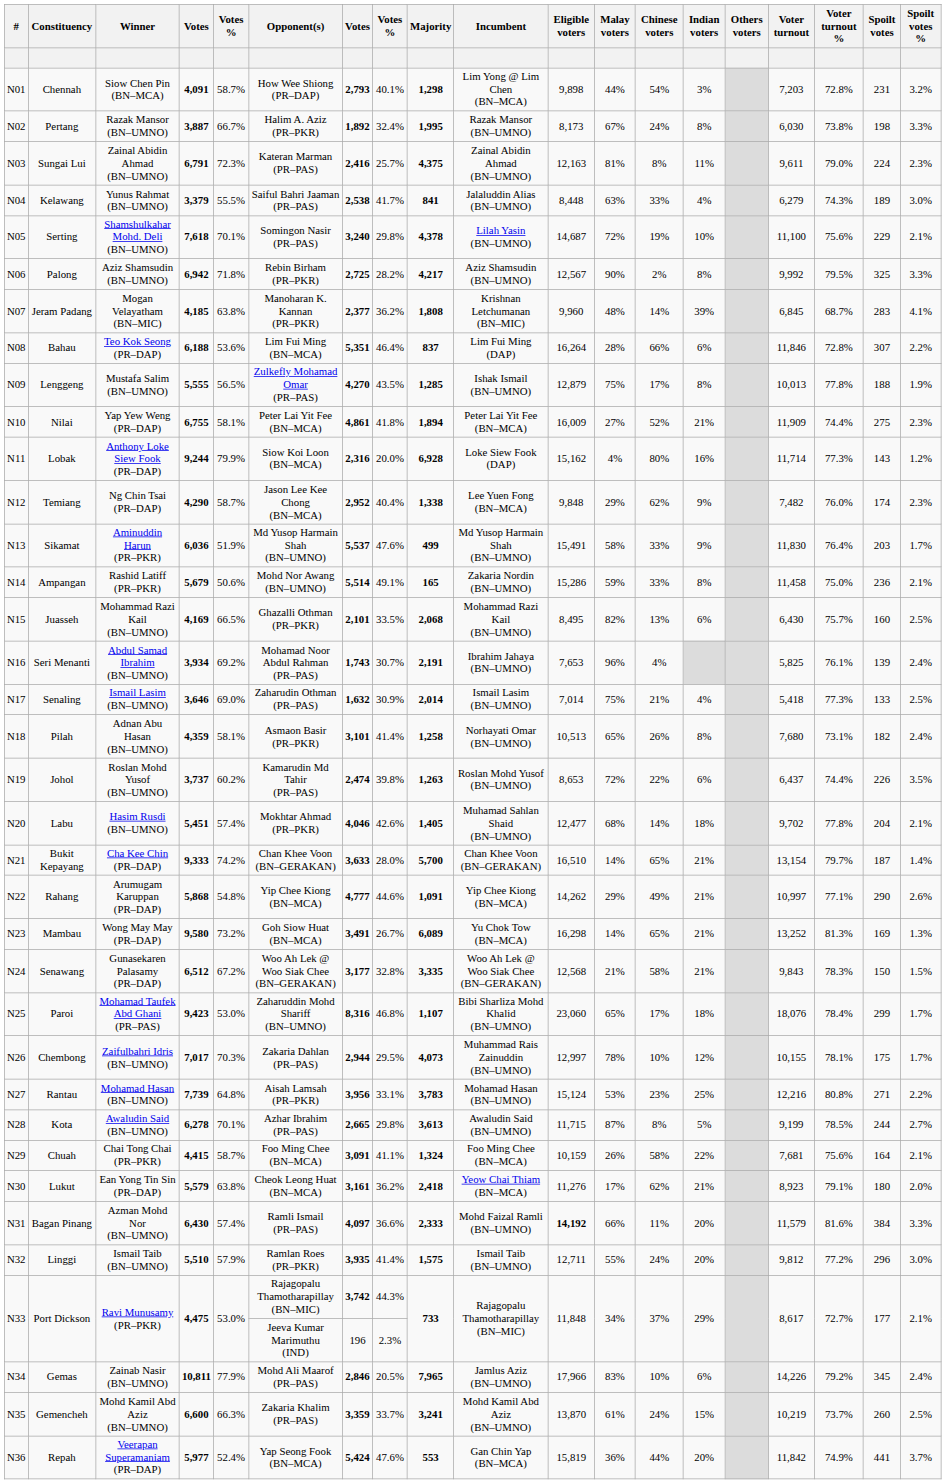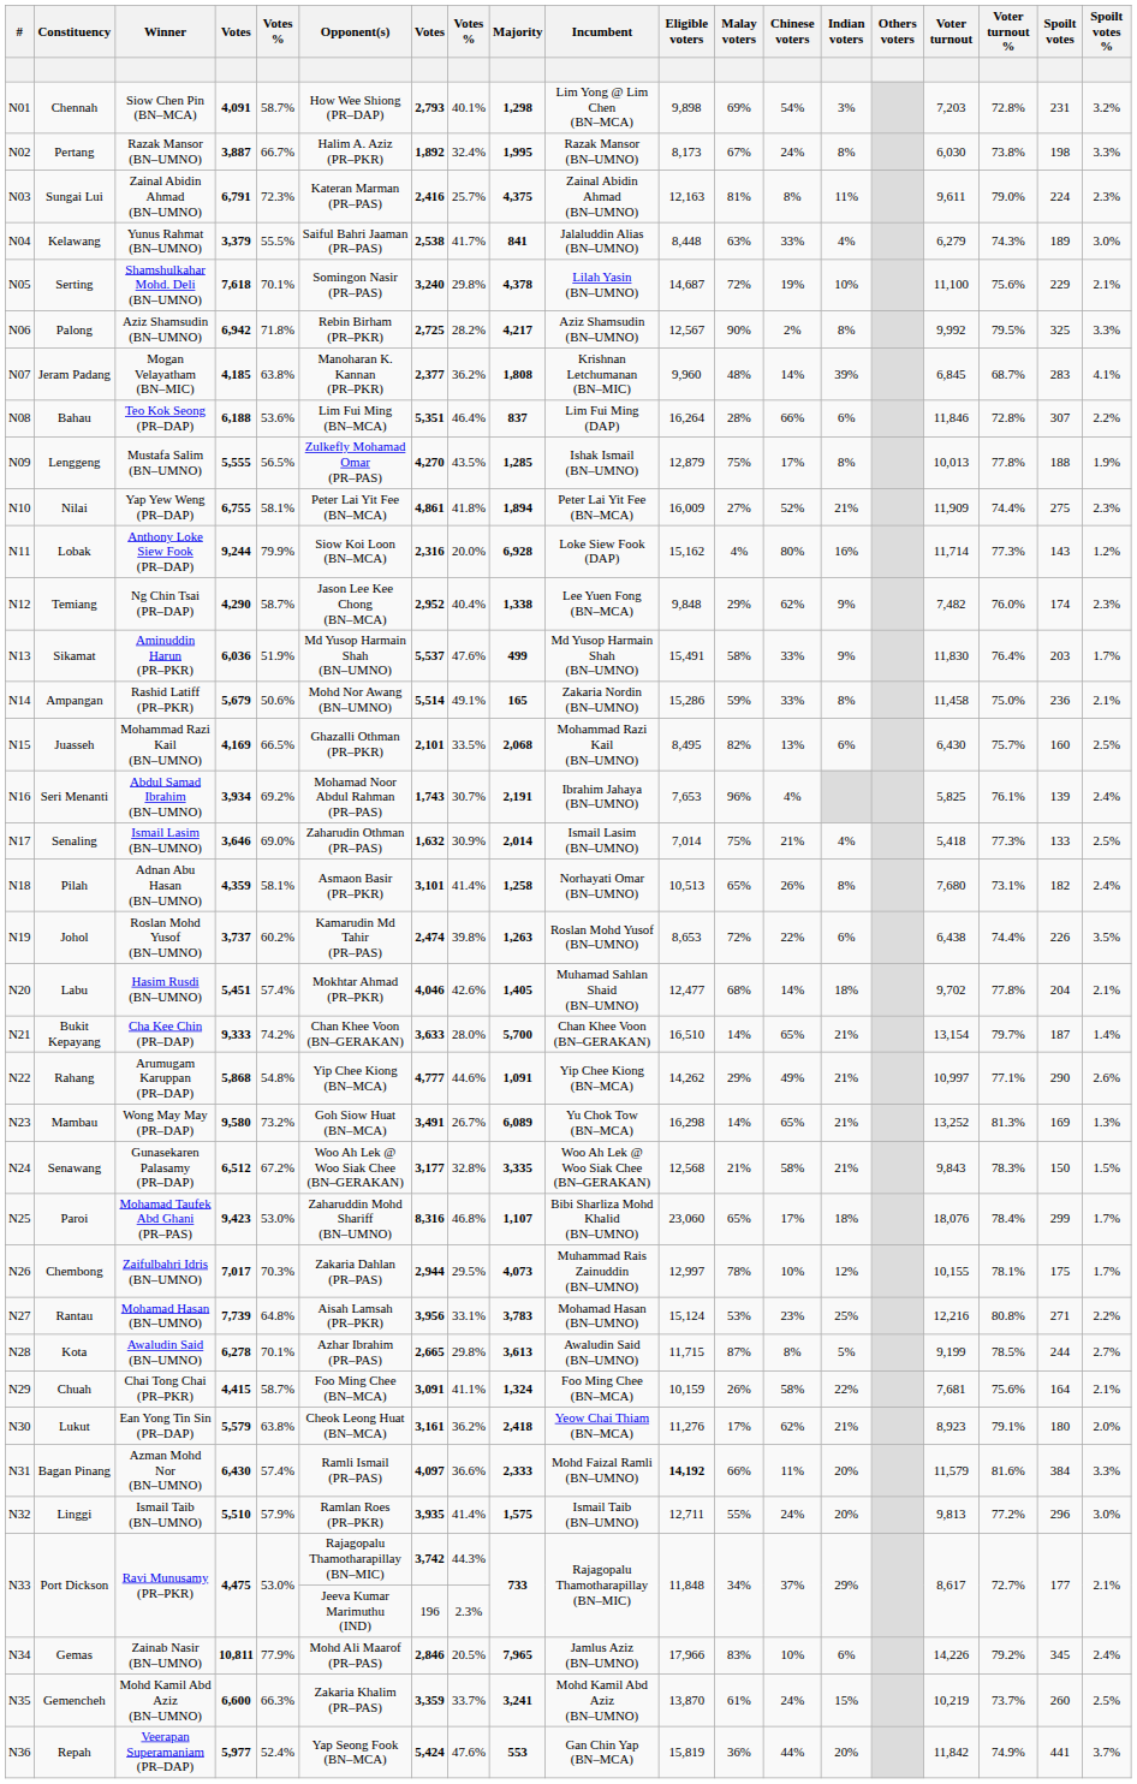Chennah | Malay voters: 44% -> 69%
Johol | Voter turnout: 6,437 -> 6,438
Linggi | Voter turnout: 9,812 -> 9,813
